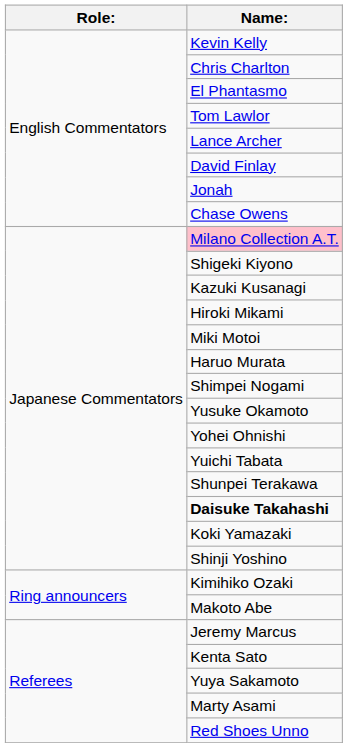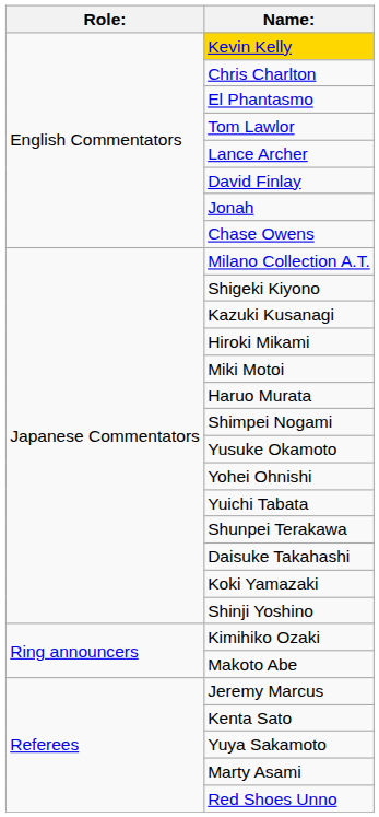Kevin Kelly | Name:: no background -> gold background
Milano Collection A.T. | Name:: pink background -> no background
Daisuke Takahashi | Name:: bold -> normal
